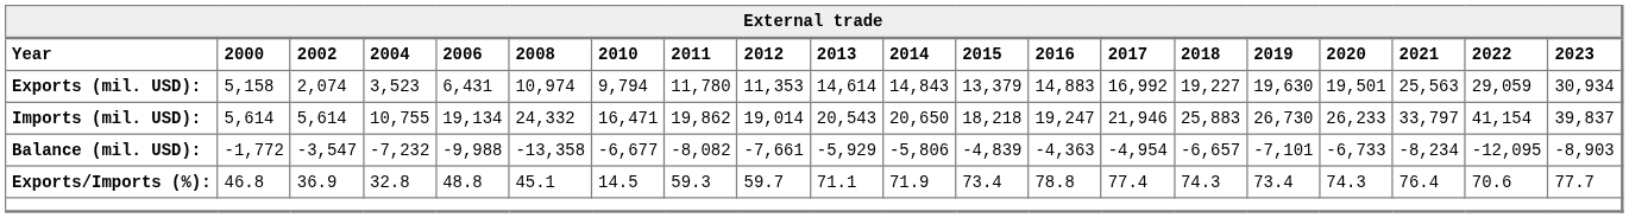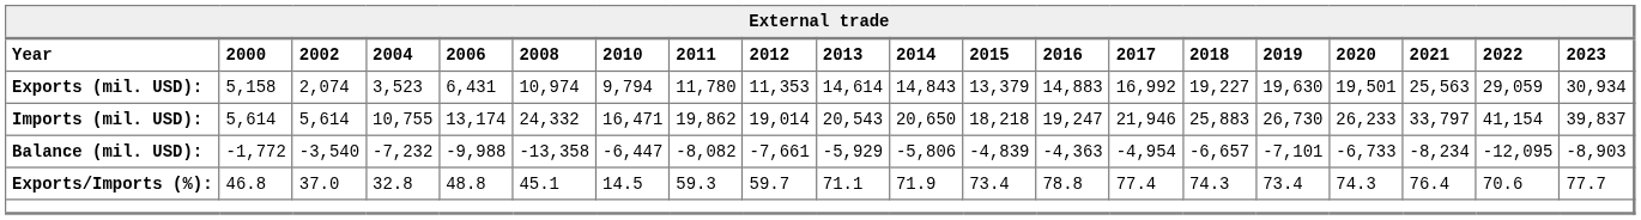Imports (mil. USD): | 2006: 19,134 -> 13,174
Balance (mil. USD): | 2002: -3,547 -> -3,540
Balance (mil. USD): | 2010: -6,677 -> -6,447
Exports/Imports (%): | 2002: 36.9 -> 37.0
